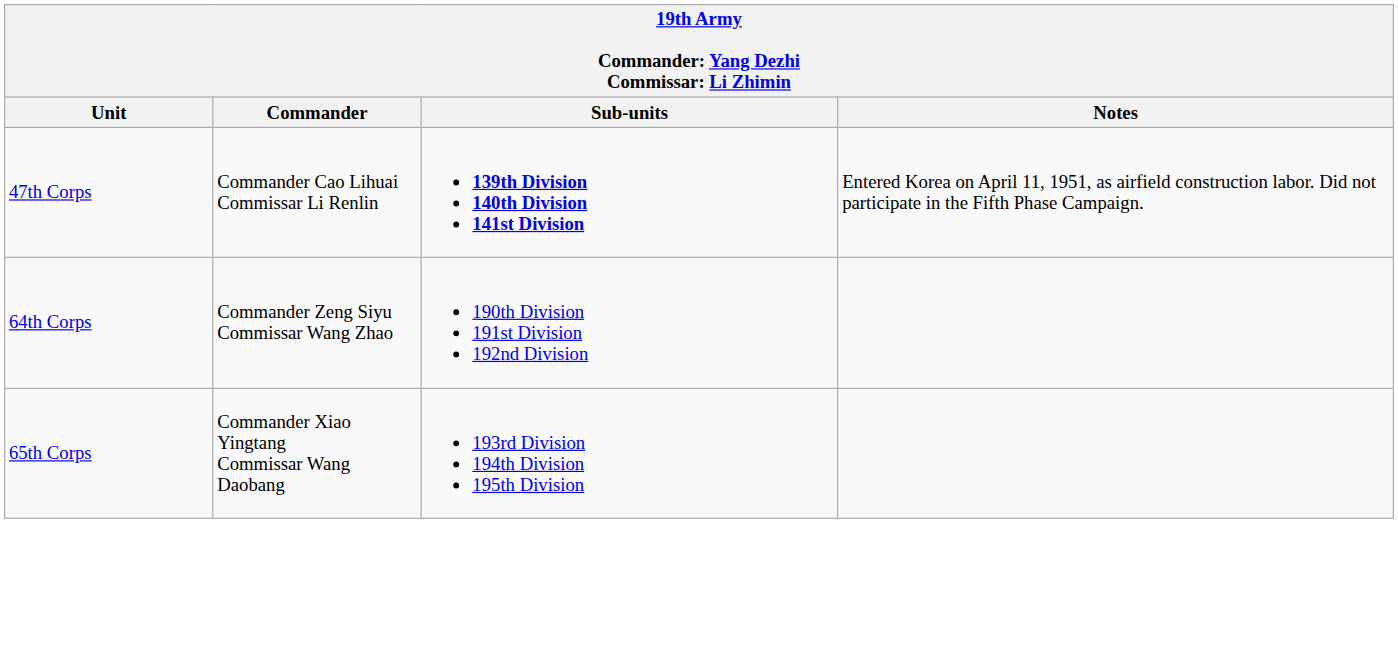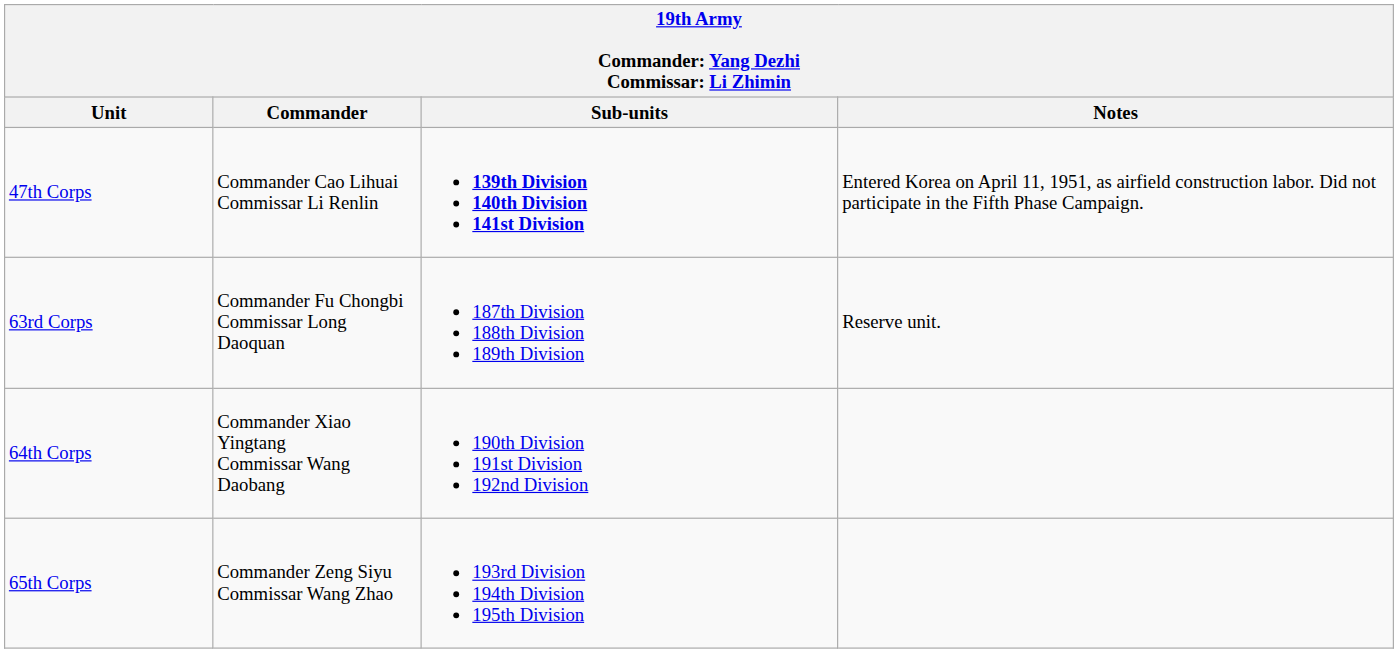+ row: 63rd Corps | Commander Fu Chongbi Commissar Long Daoquan | 187th Division 188th Division 189th Division | Reserve unit.
64th Corps | Commander: Commander Zeng Siyu Commissar Wang Zhao -> Commander Xiao Yingtang Commissar Wang Daobang
65th Corps | Commander: Commander Xiao Yingtang Commissar Wang Daobang -> Commander Zeng Siyu Commissar Wang Zhao
